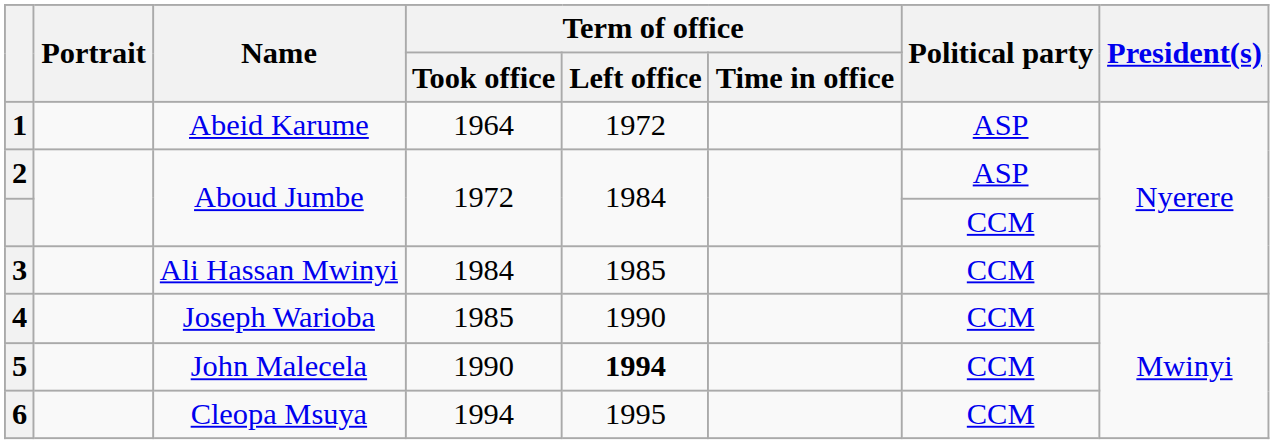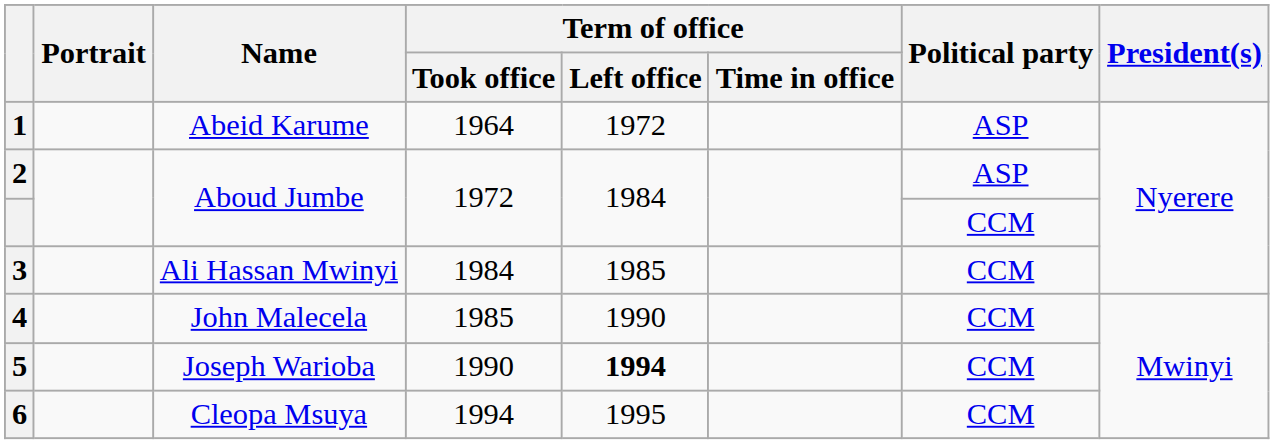4 | Name: Joseph Warioba -> John Malecela
5 | Name: John Malecela -> Joseph Warioba
